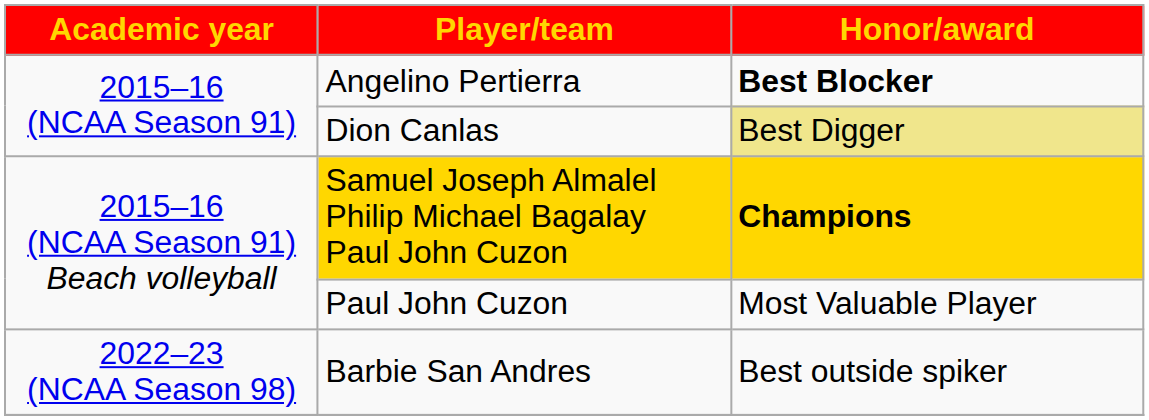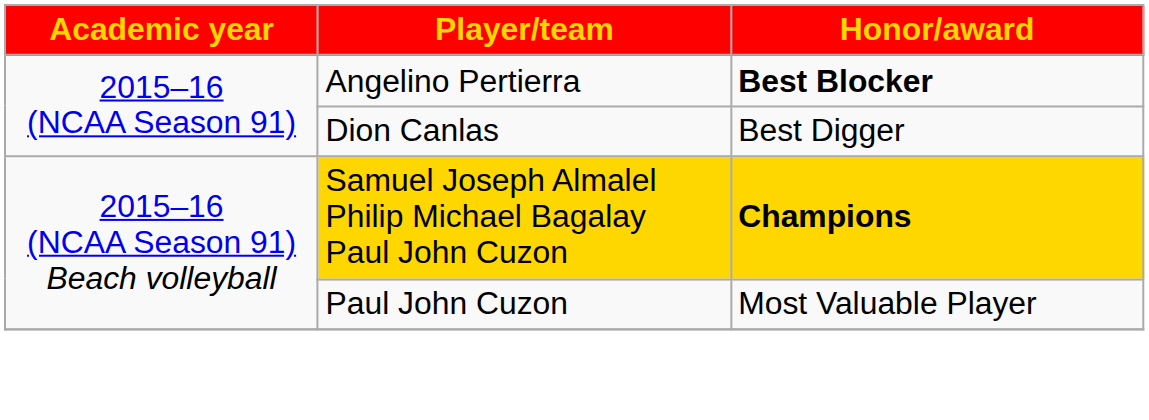Dion Canlas | Honor/award: khaki background -> no background
- row: 2022–23 (NCAA Season 98) | Barbie San Andres | Best outside spiker
